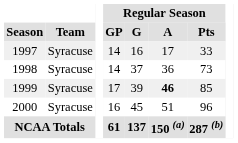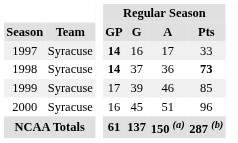1997 | Regular Season / GP: normal -> bold
1998 | Regular Season / GP: normal -> bold
1998 | Regular Season / Pts: normal -> bold
1999 | Regular Season / A: bold -> normal
